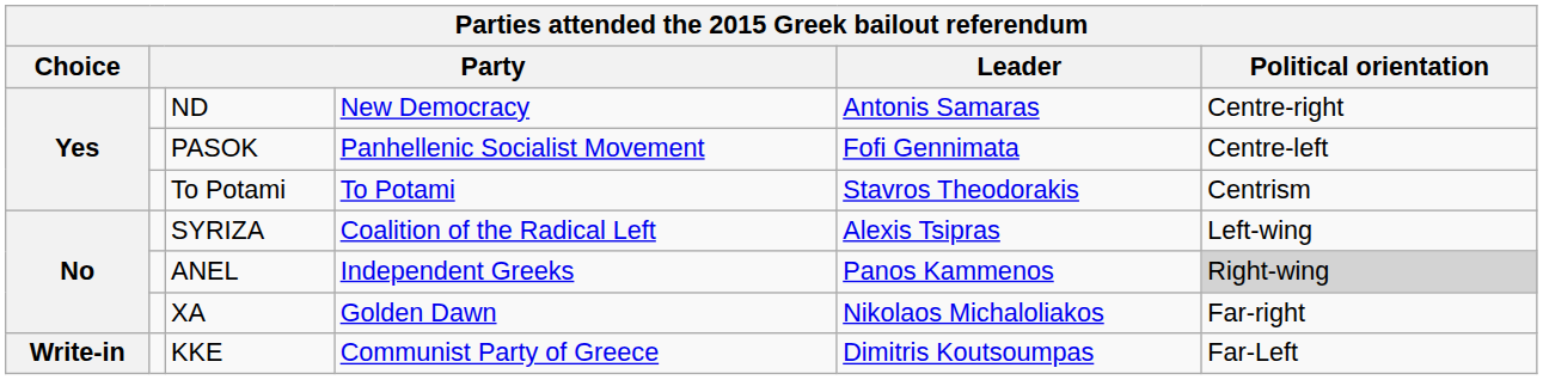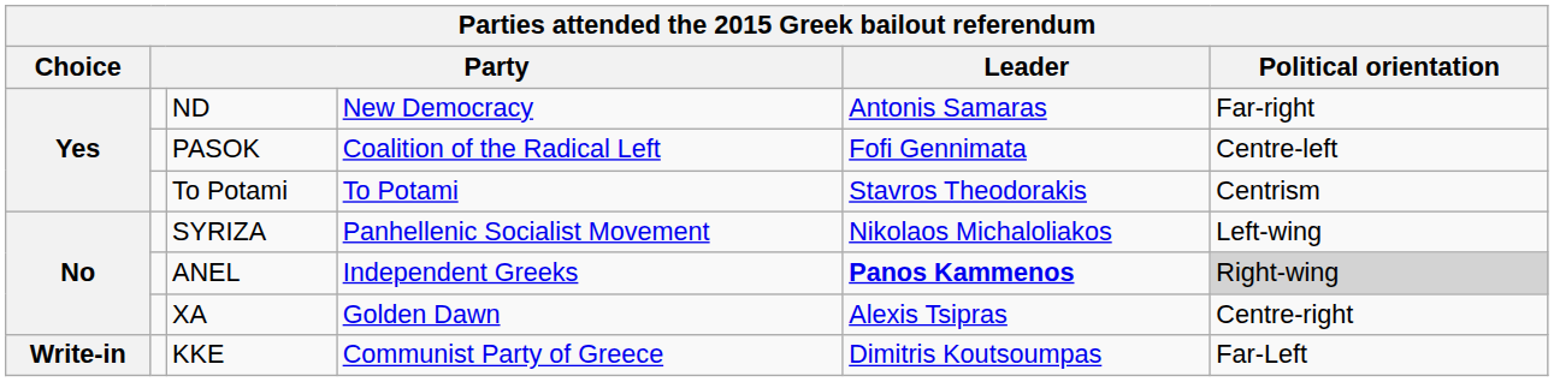ND | Political orientation: Centre-right -> Far-right
PASOK | column 4: Panhellenic Socialist Movement -> Coalition of the Radical Left
SYRIZA | column 4: Coalition of the Radical Left -> Panhellenic Socialist Movement
SYRIZA | Leader: Alexis Tsipras -> Nikolaos Michaloliakos
ANEL | Leader: normal -> bold
XA | Leader: Nikolaos Michaloliakos -> Alexis Tsipras
XA | Political orientation: Far-right -> Centre-right
